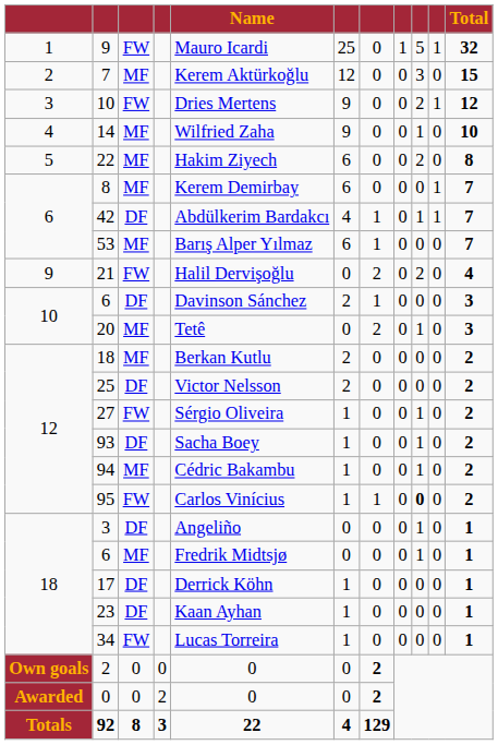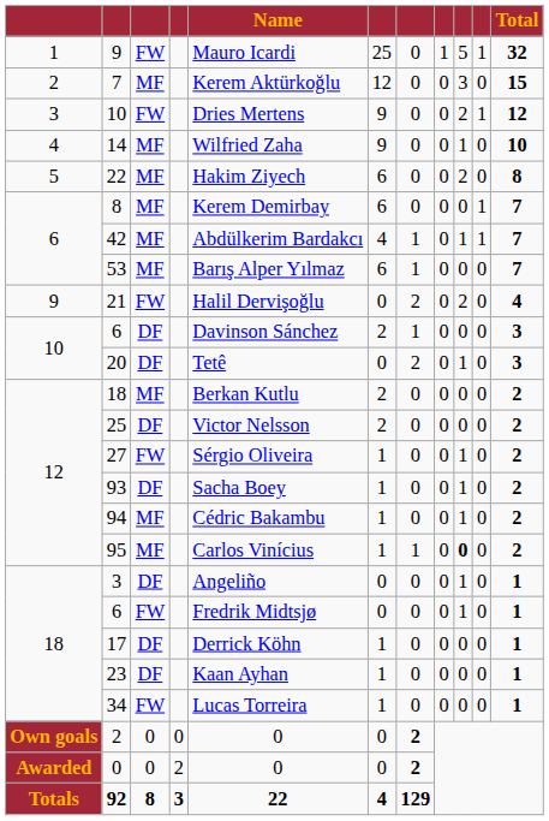42 | column 3: DF -> MF
20 | column 3: MF -> DF
95 | column 3: FW -> MF
18 / 6 | column 3: MF -> FW
